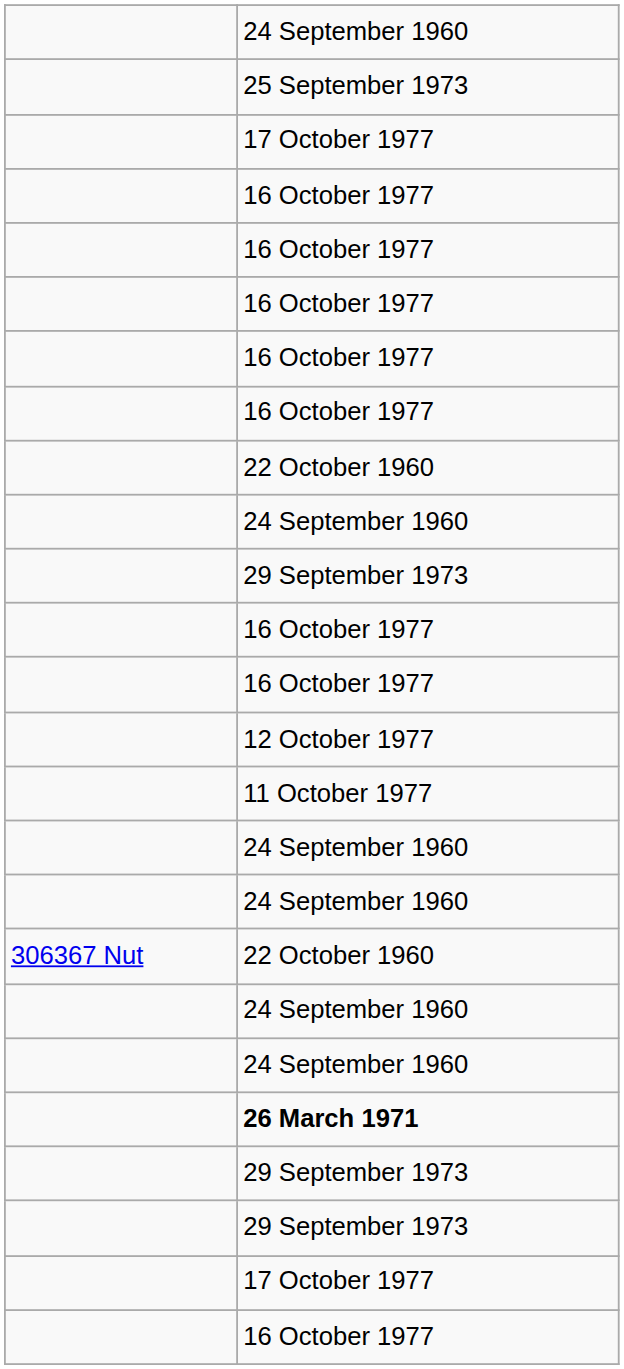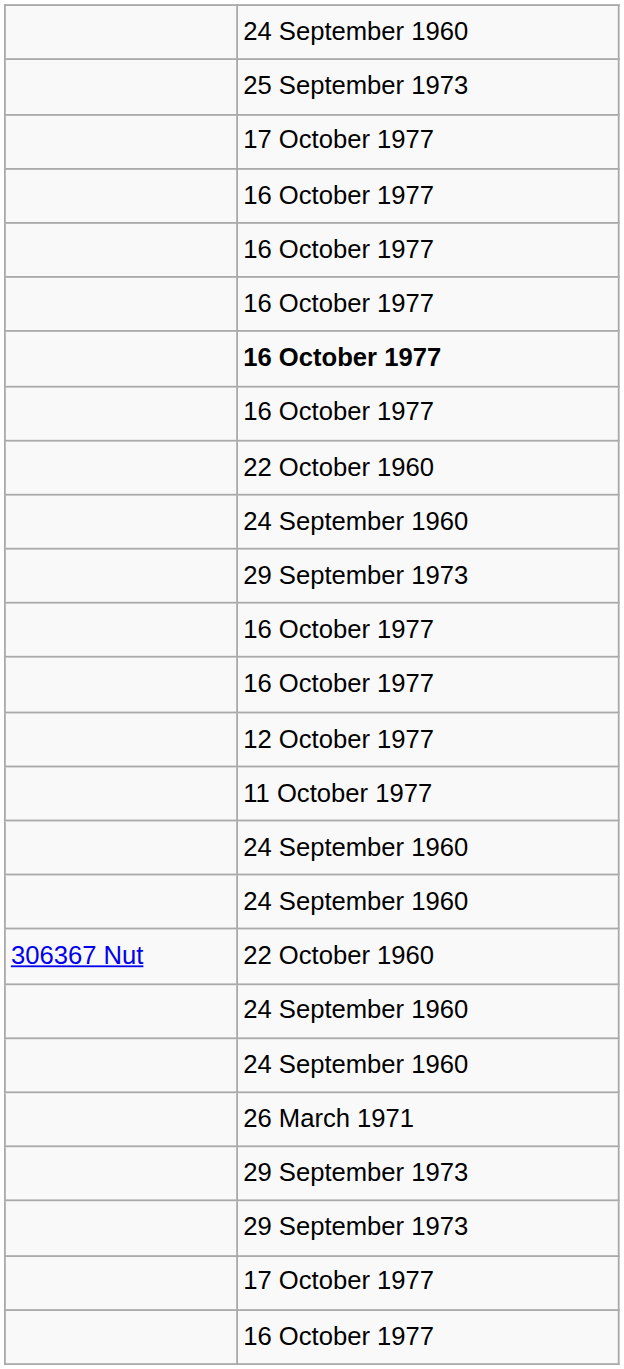row 7 | column 2: normal -> bold
row 21 | column 2: bold -> normal
